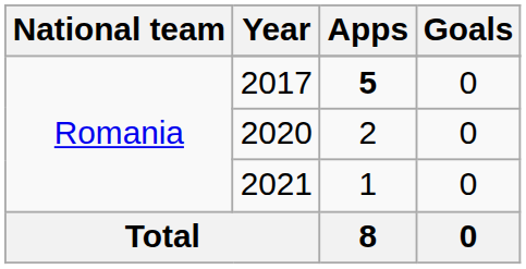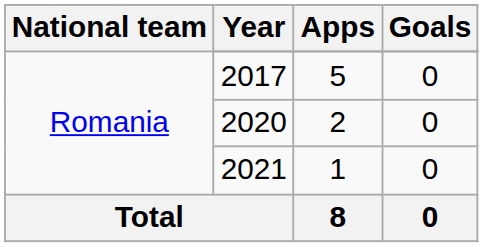2017 | Apps: bold -> normal
